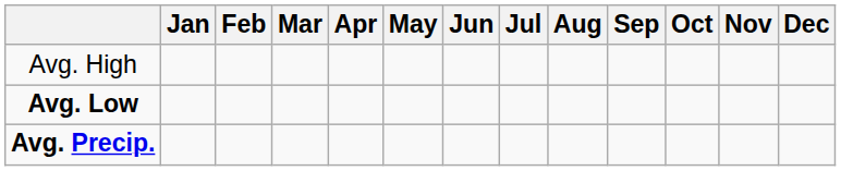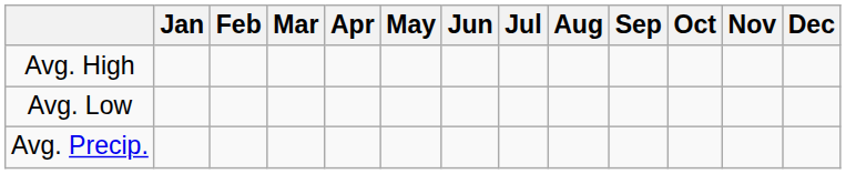row 3 | column 1: bold -> normal
row 4 | column 1: bold -> normal
